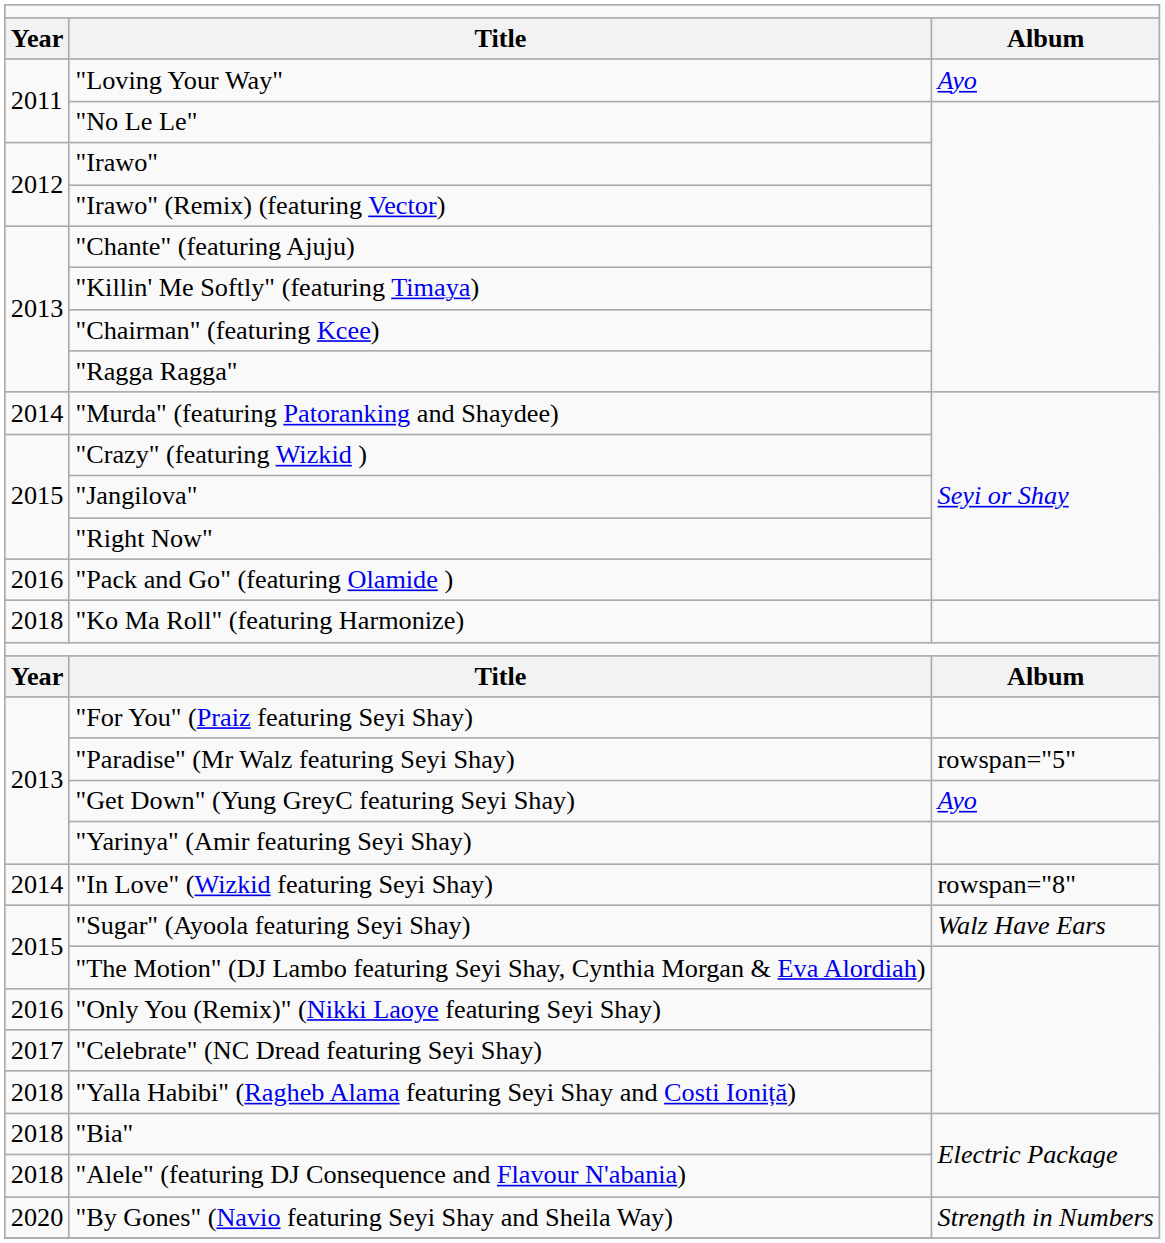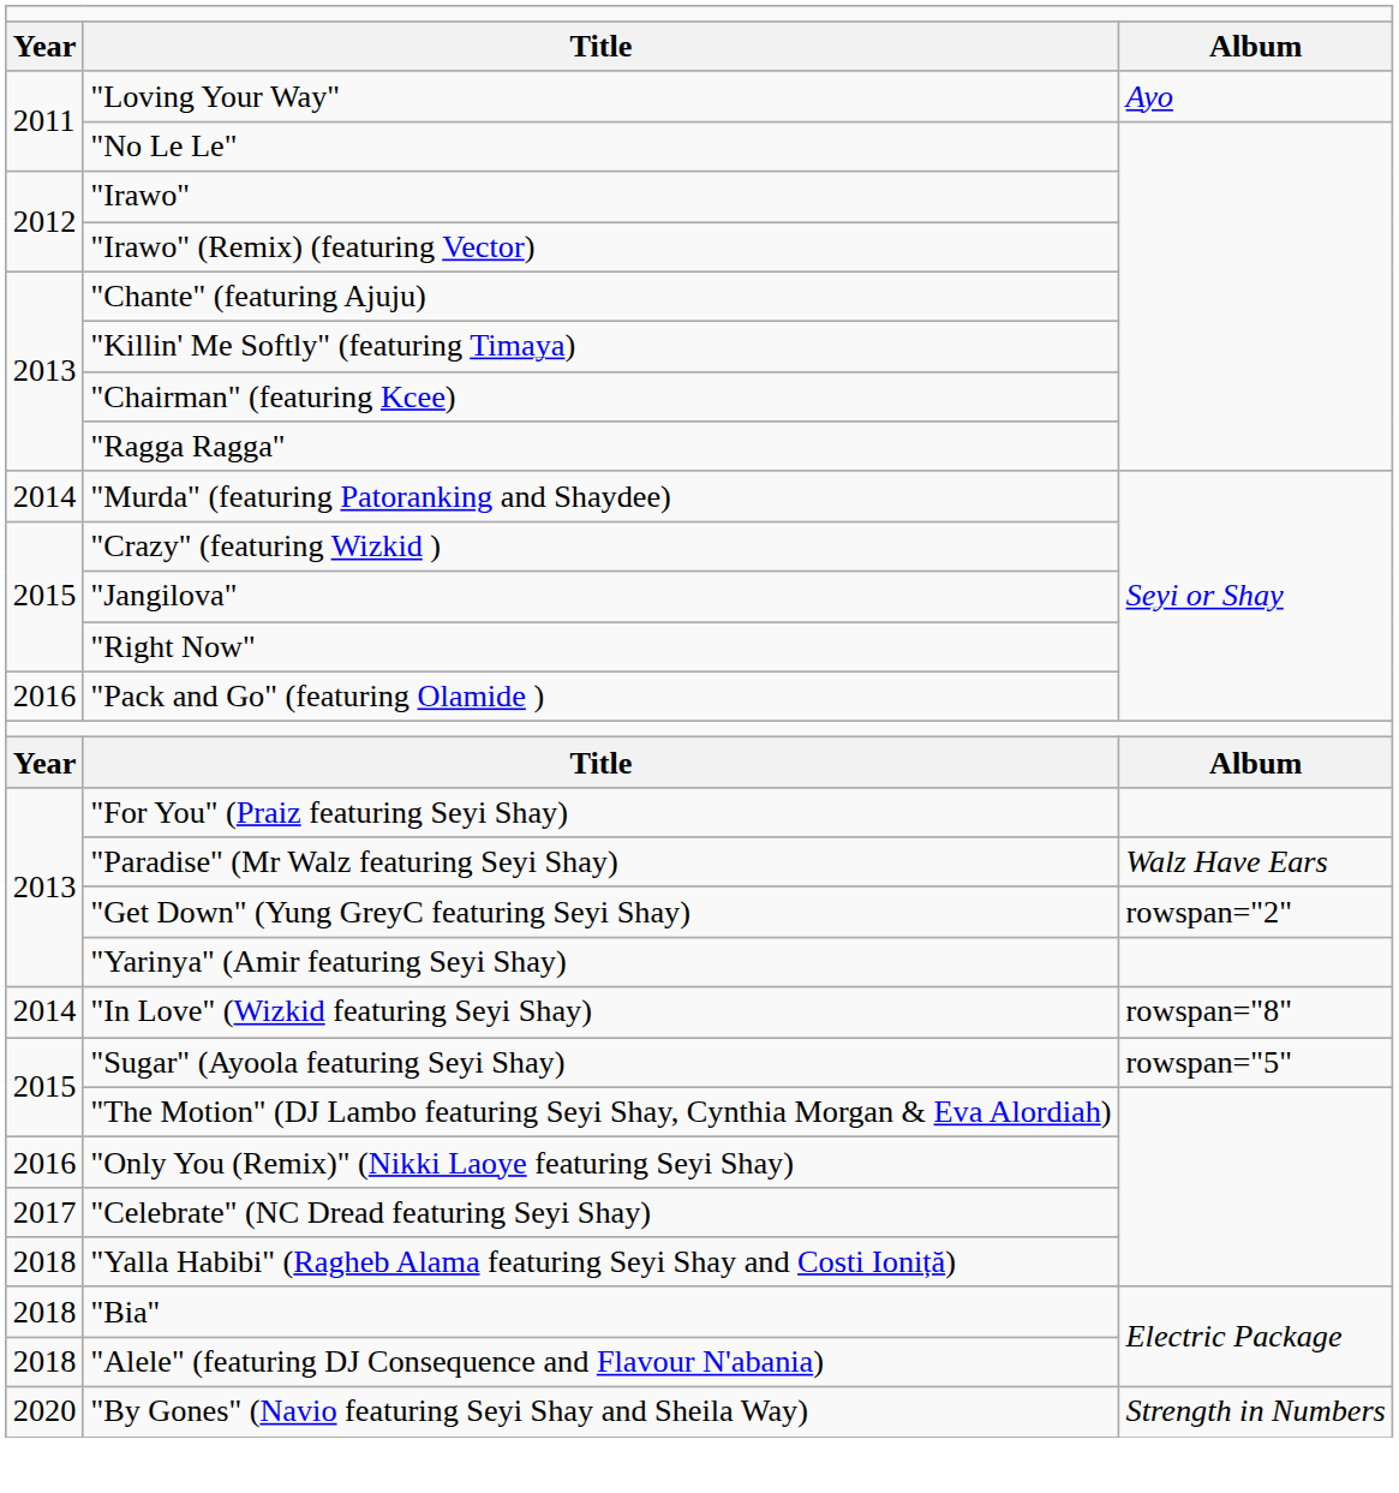- row: 2018 | "Ko Ma Roll" (featuring Harmonize)
"Paradise" (Mr Walz featuring Seyi Shay) | column 3: rowspan="5" -> Walz Have Ears
"Get Down" (Yung GreyC featuring Seyi Shay) | column 3: Ayo -> rowspan="2"
"Sugar" (Ayoola featuring Seyi Shay) | column 3: Walz Have Ears -> rowspan="5"
